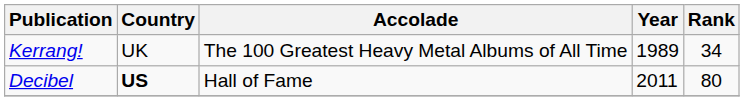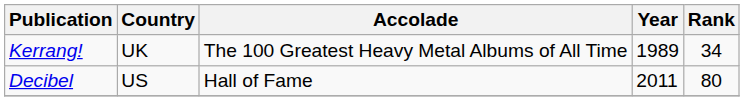Decibel | Country: bold -> normal
